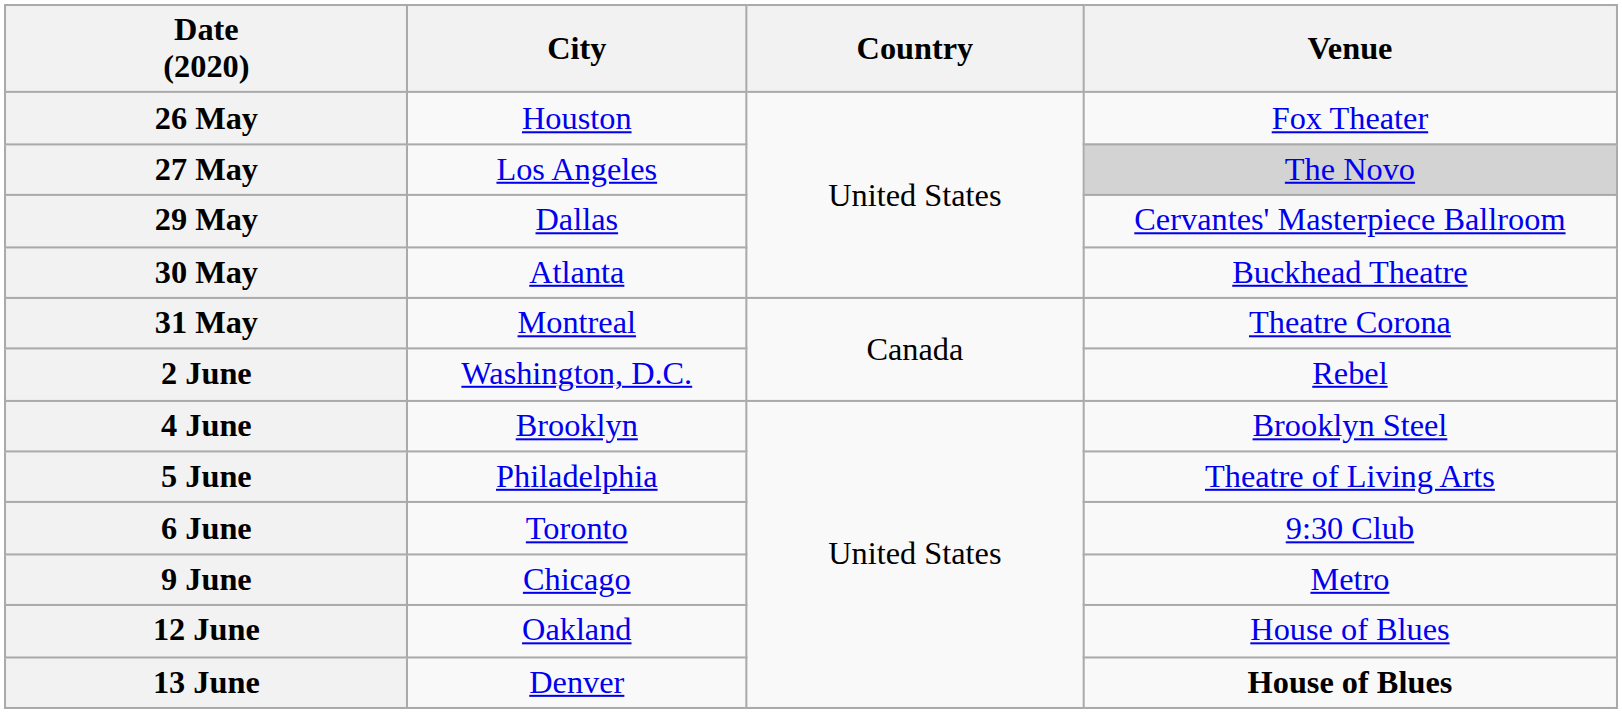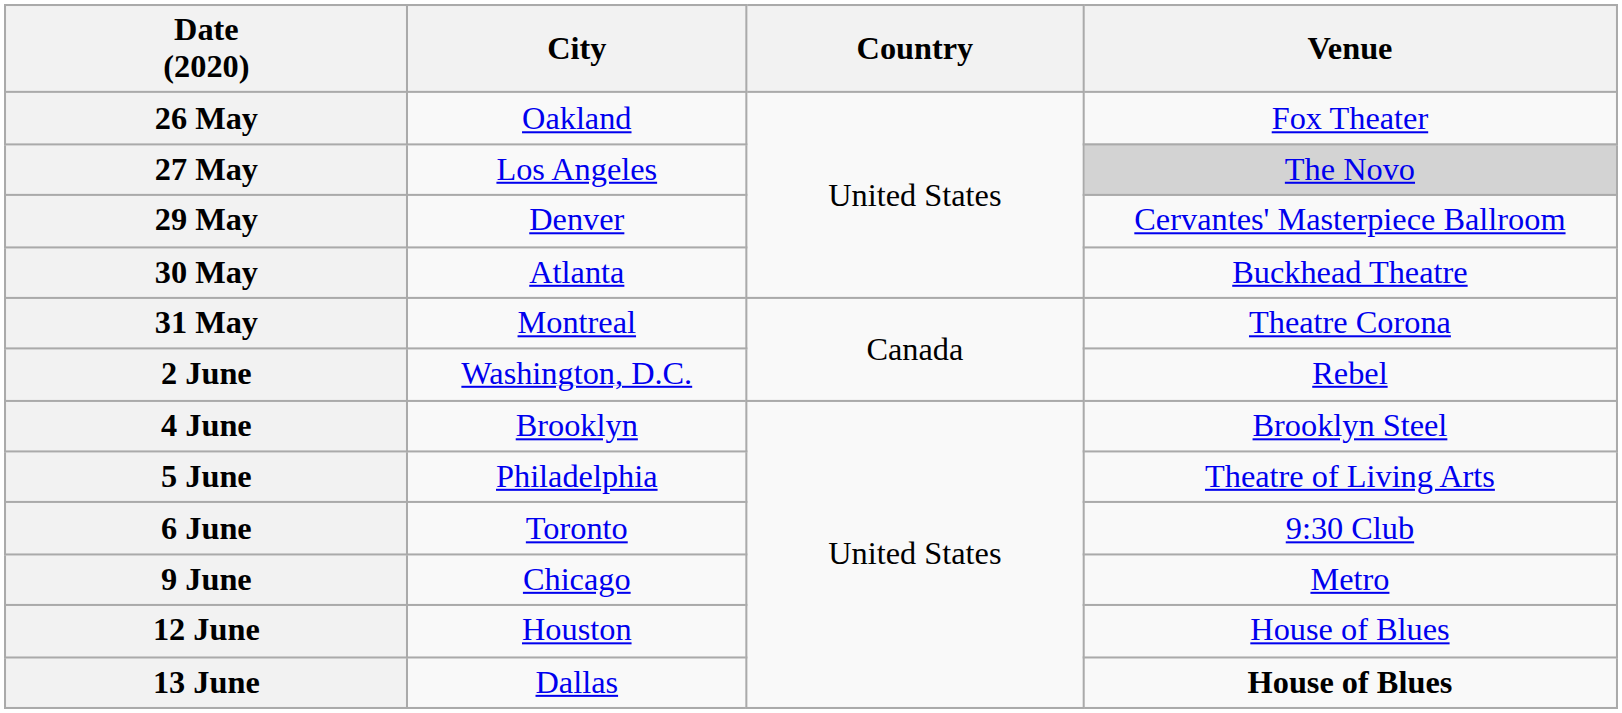26 May | City: Houston -> Oakland
29 May | City: Dallas -> Denver
12 June | City: Oakland -> Houston
13 June | City: Denver -> Dallas
